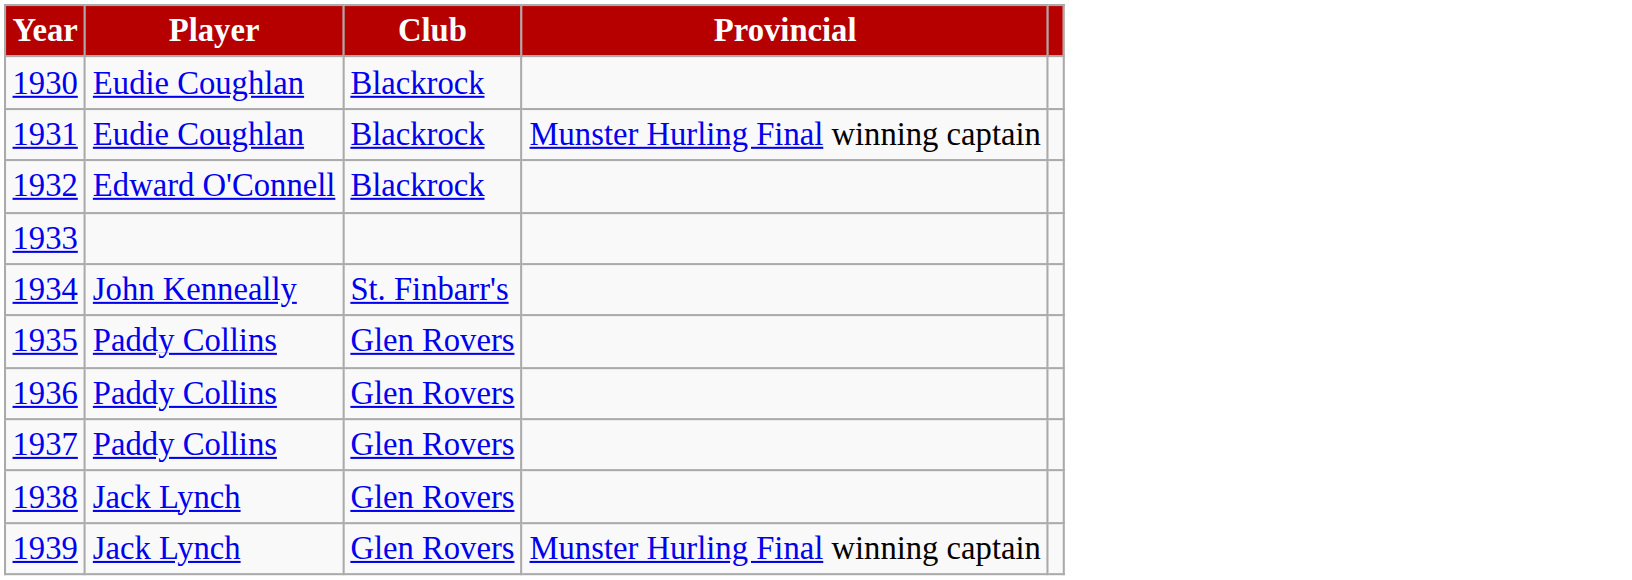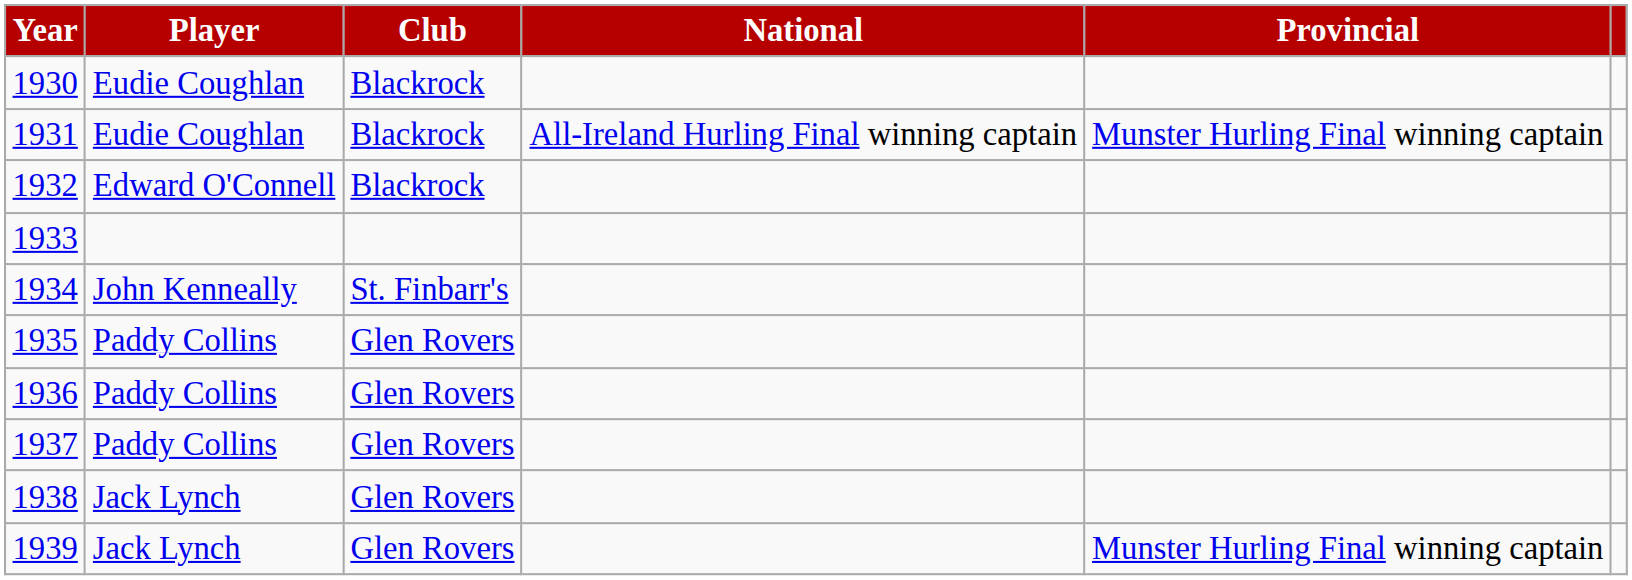+ column: National | All-Ireland Hurling Final winning captain
